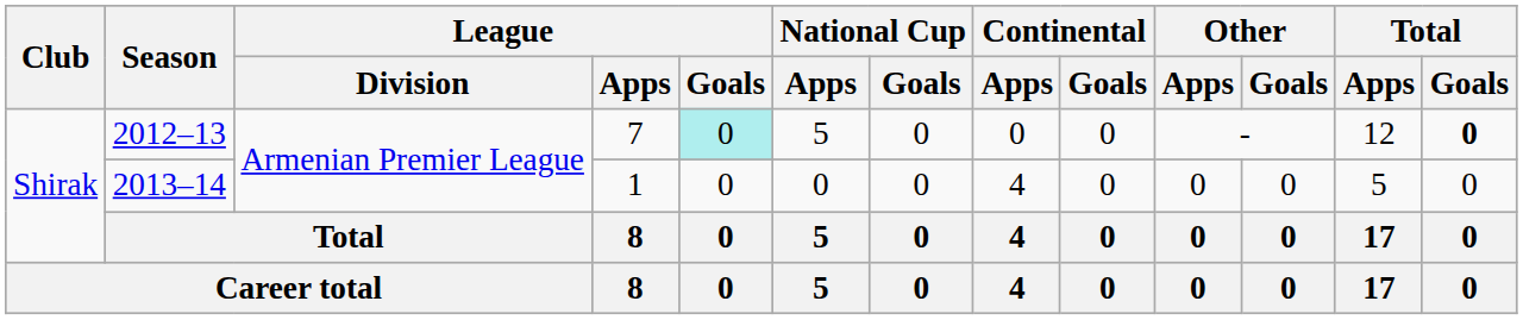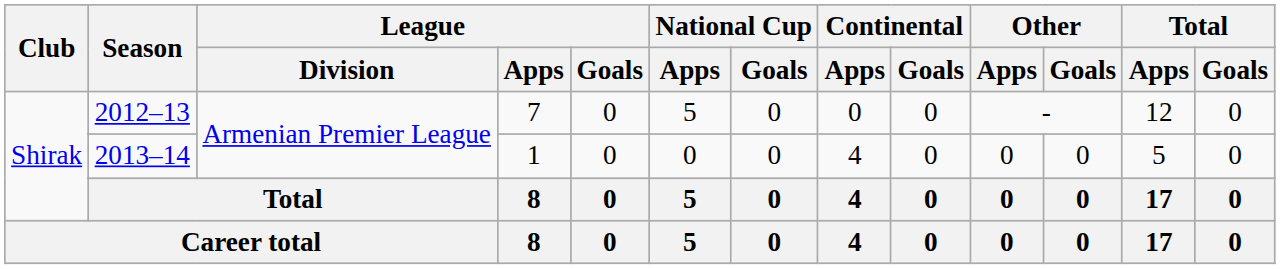2012–13 | League / Goals: paleturquoise background -> no background
2012–13 | Total / Goals: bold -> normal
